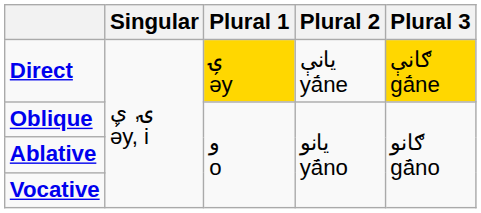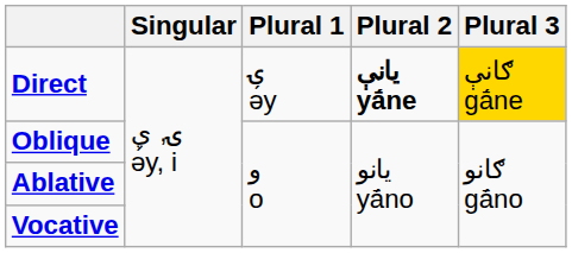Direct | Plural 1: gold background -> no background
Direct | Plural 2: normal -> bold
